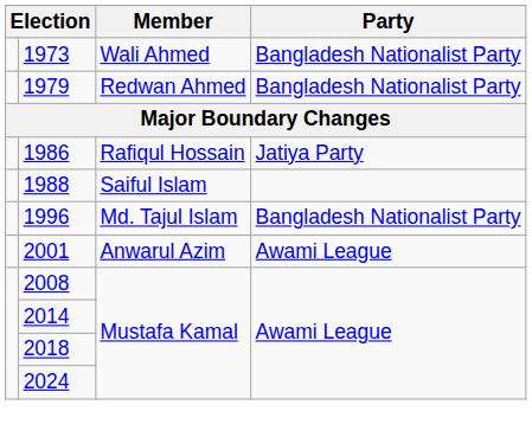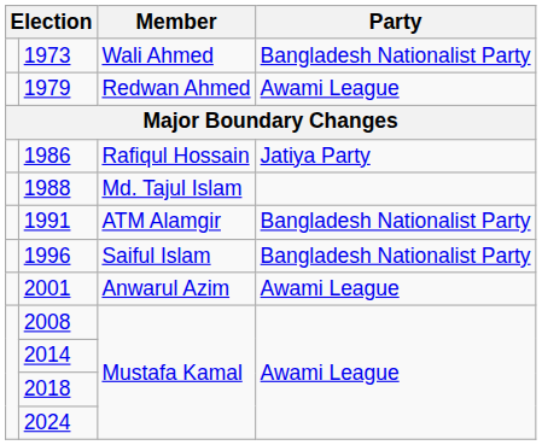1979 | Party: Bangladesh Nationalist Party -> Awami League
1988 | Member: Saiful Islam -> Md. Tajul Islam
+ row: 1991 | ATM Alamgir | Bangladesh Nationalist Party
1996 | Member: Md. Tajul Islam -> Saiful Islam
